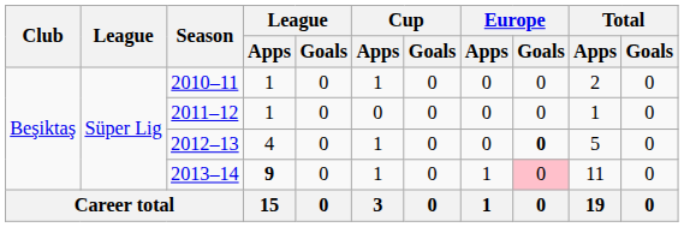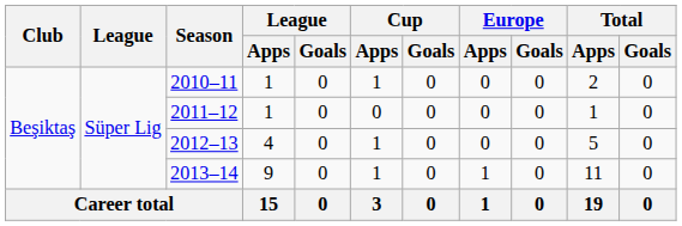2012–13 | Europe / Goals: bold -> normal
2013–14 | League / Apps: bold -> normal
2013–14 | Europe / Goals: pink background -> no background
